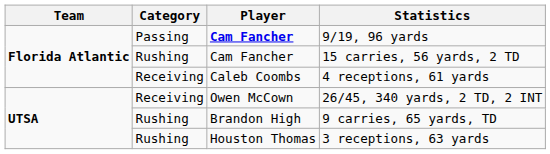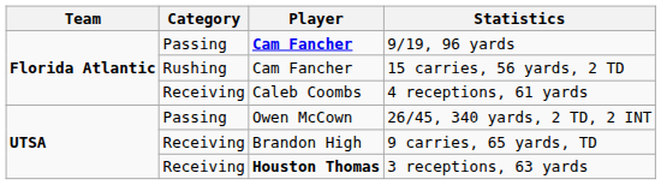26/45, 340 yards, 2 TD, 2 INT | Category: Receiving -> Passing
9 carries, 65 yards, TD | Category: Rushing -> Receiving
3 receptions, 63 yards | Category: Rushing -> Receiving
3 receptions, 63 yards | Player: normal -> bold
